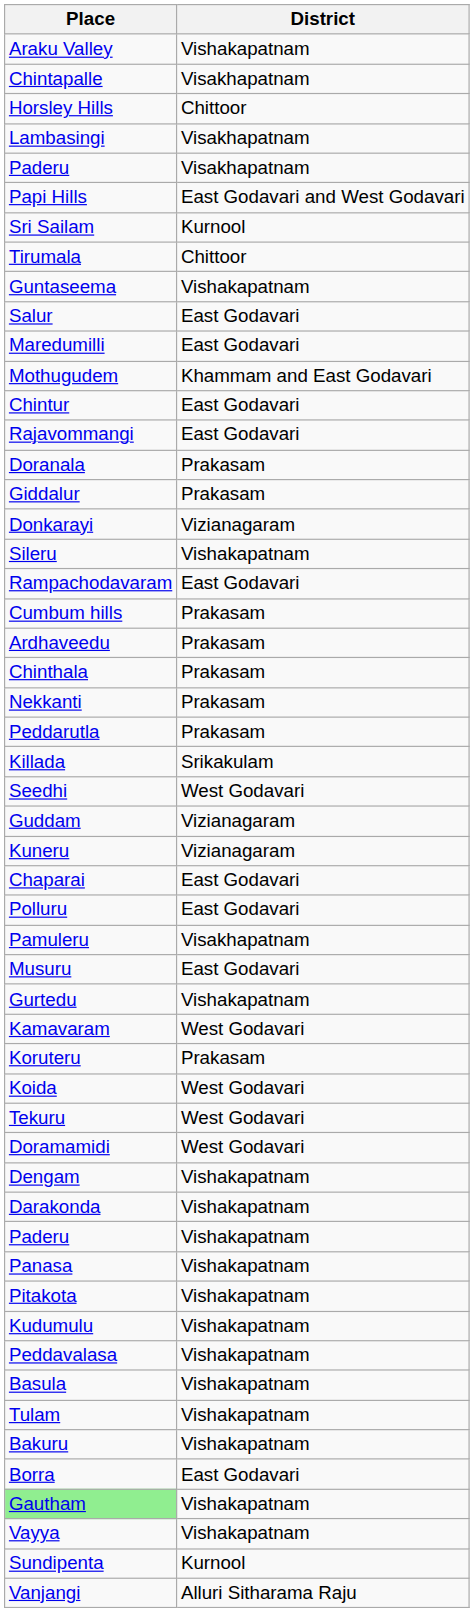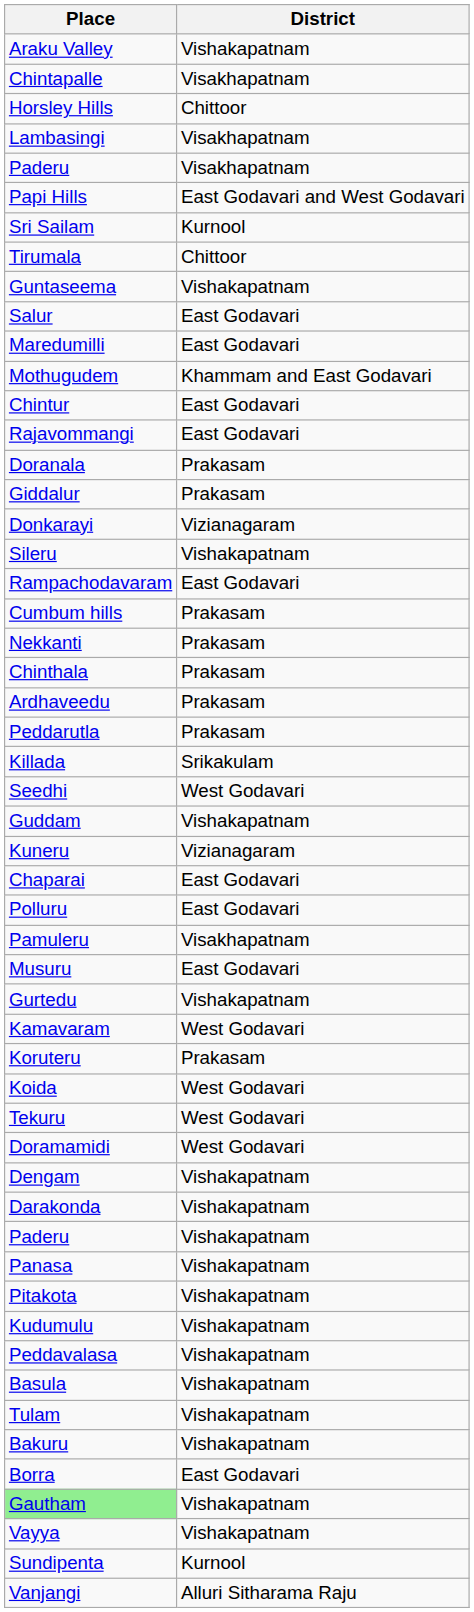row 22 | Place: Ardhaveedu -> Nekkanti
row 24 | Place: Nekkanti -> Ardhaveedu
row 28 | District: Vizianagaram -> Vishakapatnam
